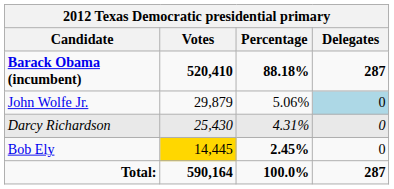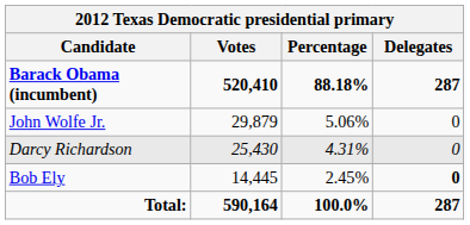John Wolfe Jr. | Delegates: lightblue background -> no background
Bob Ely | Votes: gold background -> no background
Bob Ely | Percentage: bold -> normal
Bob Ely | Delegates: normal -> bold
